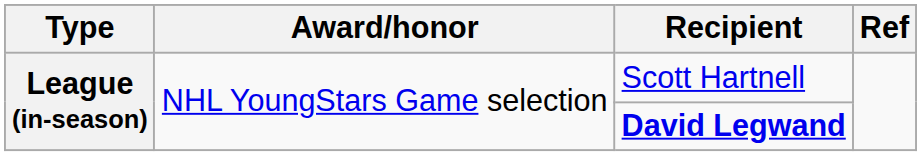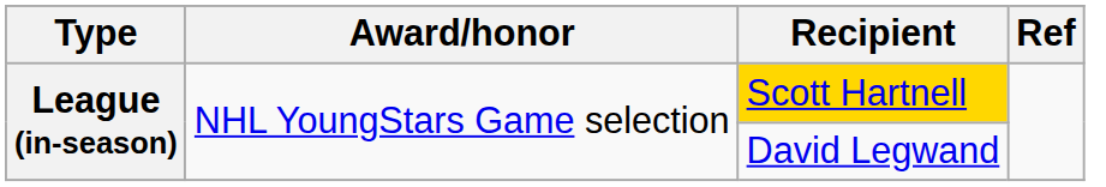Scott Hartnell | Recipient: no background -> gold background
David Legwand | Recipient: bold -> normal
